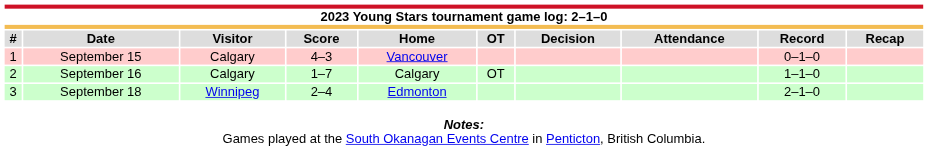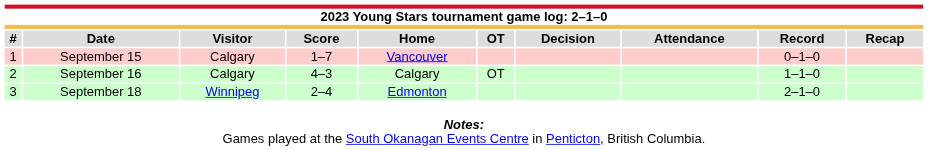September 15 | Score: 4–3 -> 1–7
September 16 | Score: 1–7 -> 4–3
